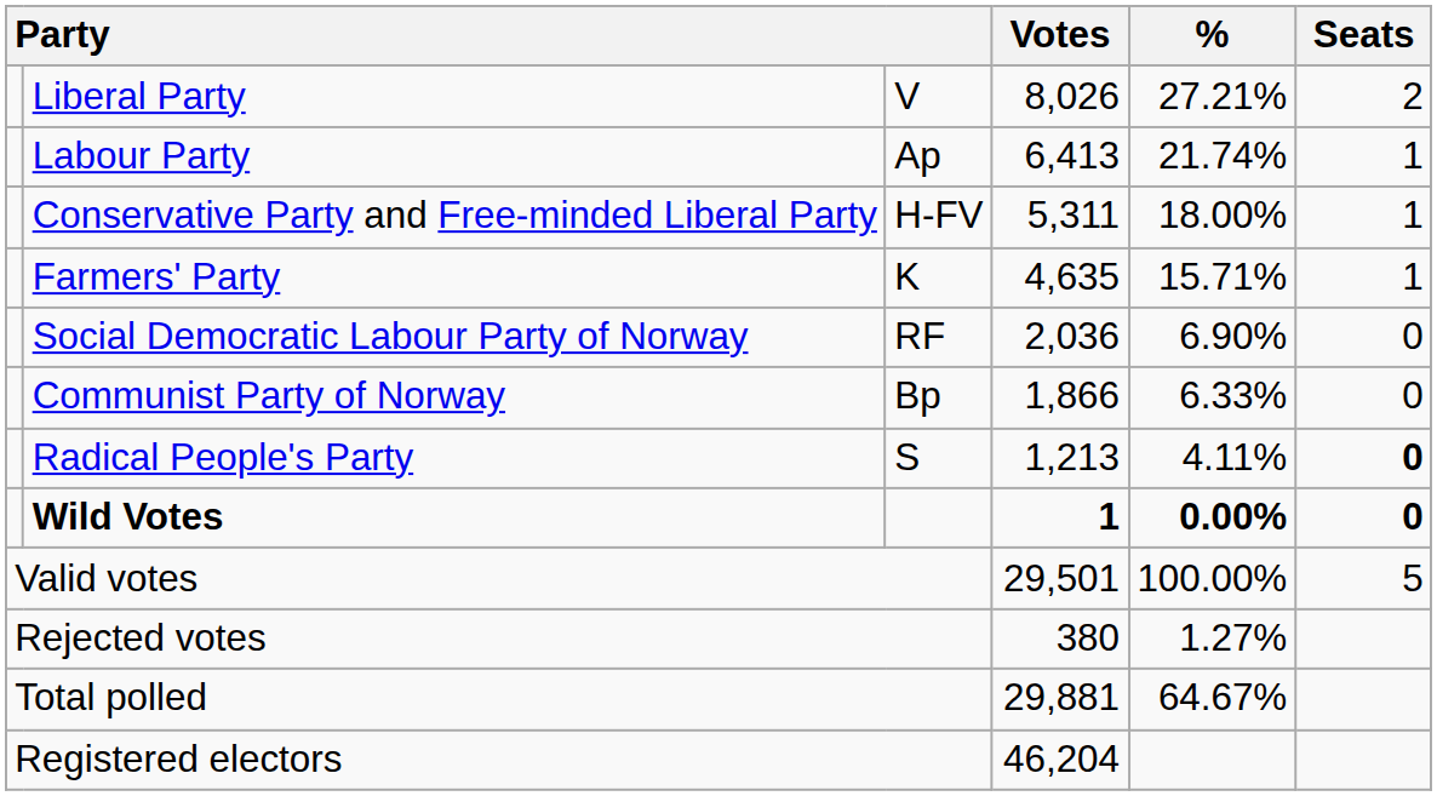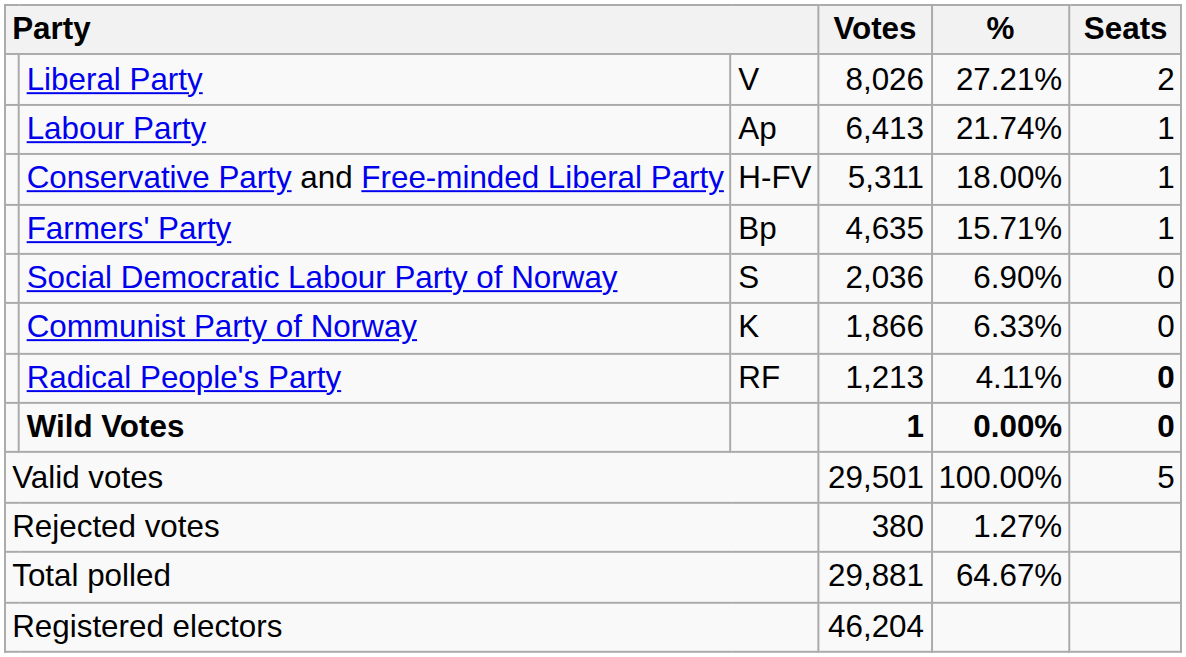Farmers' Party | column 3: K -> Bp
Social Democratic Labour Party of Norway | column 3: RF -> S
Communist Party of Norway | column 3: Bp -> K
Radical People's Party | column 3: S -> RF
